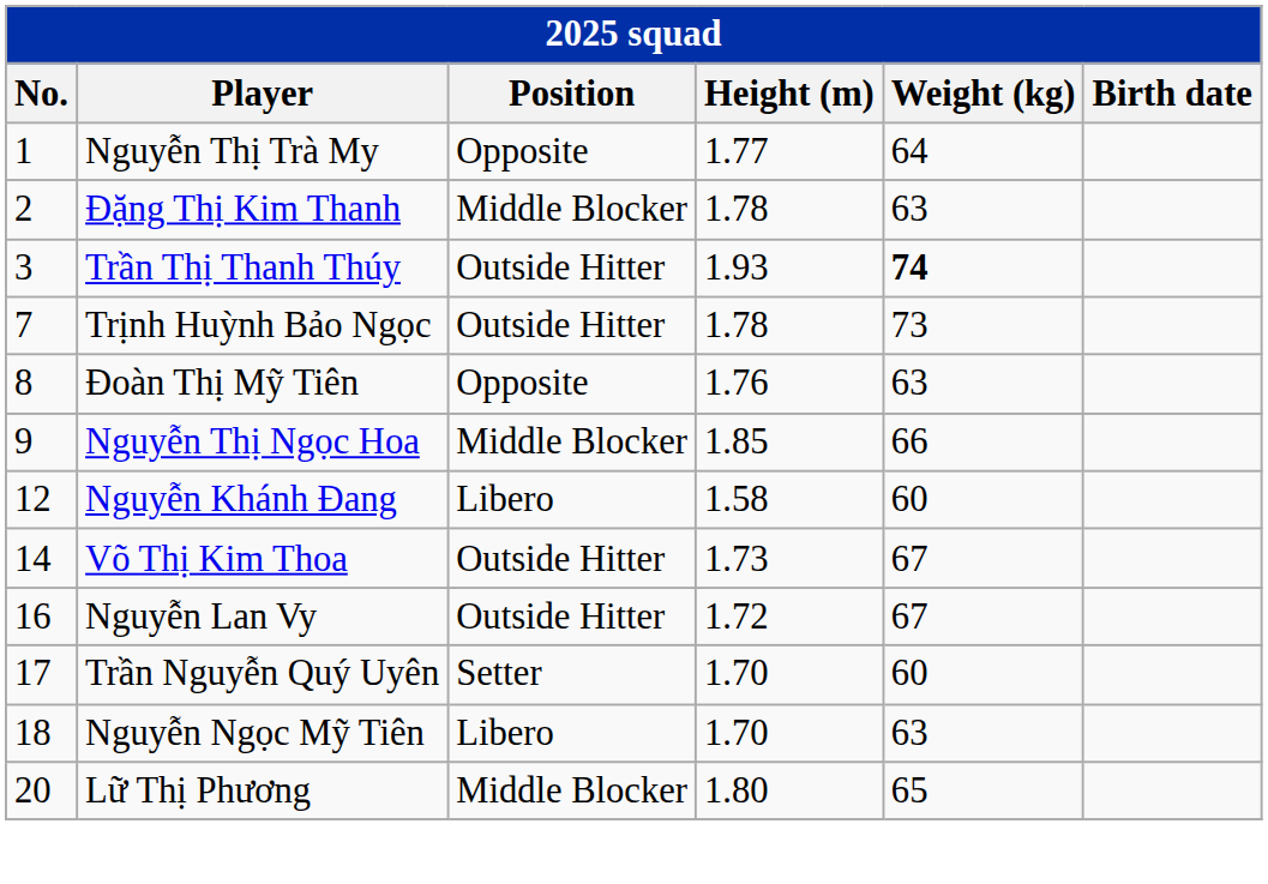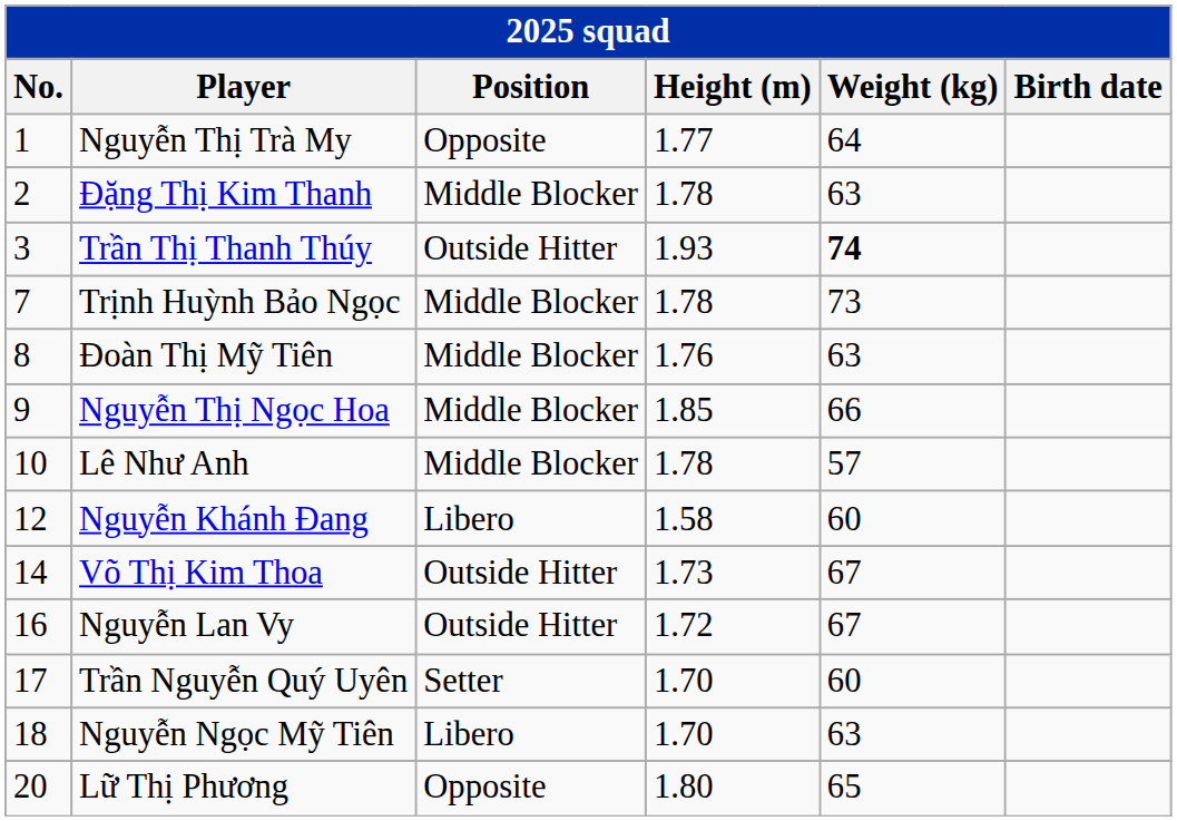Trịnh Huỳnh Bảo Ngọc | Position: Outside Hitter -> Middle Blocker
Đoàn Thị Mỹ Tiên | Position: Opposite -> Middle Blocker
+ row: 10 | Lê Như Anh | Middle Blocker | 1.78 | 57
Lữ Thị Phương | Position: Middle Blocker -> Opposite
